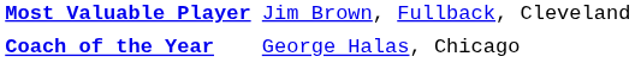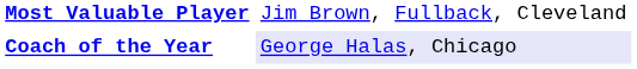Coach of the Year | column 2: no background -> lavender background
